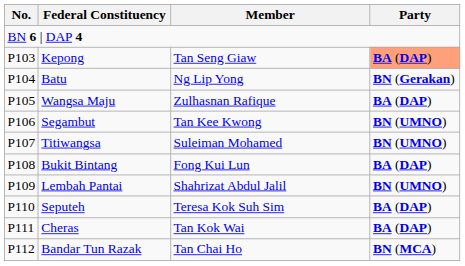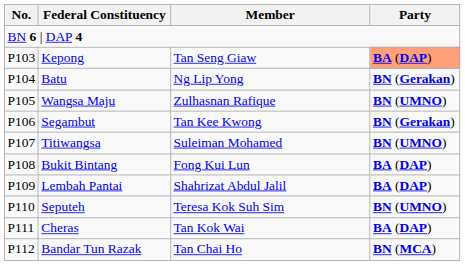Wangsa Maju | Party: BA (DAP) -> BN (UMNO)
Segambut | Party: BN (UMNO) -> BN (Gerakan)
Lembah Pantai | Party: BN (UMNO) -> BA (DAP)
Seputeh | Party: BA (DAP) -> BN (UMNO)
